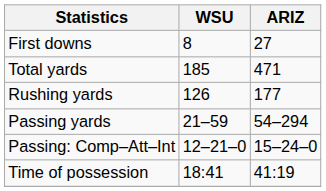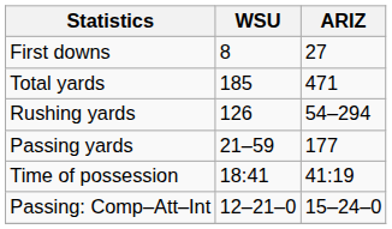Rushing yards | ARIZ: 177 -> 54–294
Passing yards | ARIZ: 54–294 -> 177
rows swapped: Passing: Comp–Att–Int <-> Time of possession
